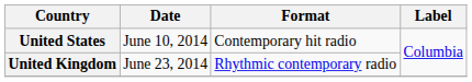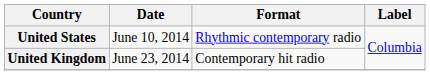United States | Format: Contemporary hit radio -> Rhythmic contemporary radio
United Kingdom | Format: Rhythmic contemporary radio -> Contemporary hit radio
